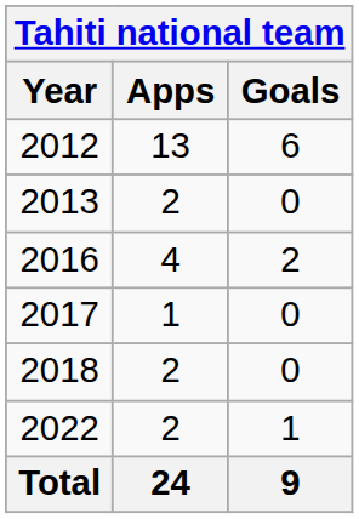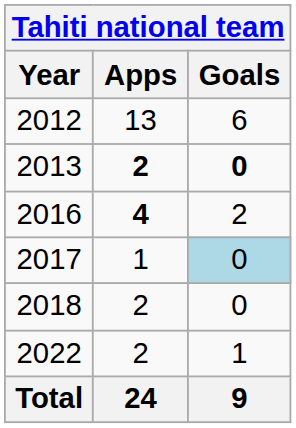2013 | Apps: normal -> bold
2013 | Goals: normal -> bold
2016 | Apps: normal -> bold
2017 | Goals: no background -> lightblue background
